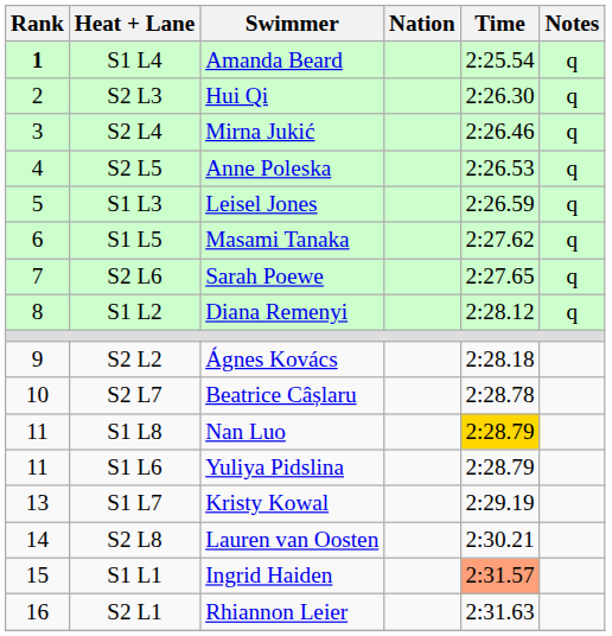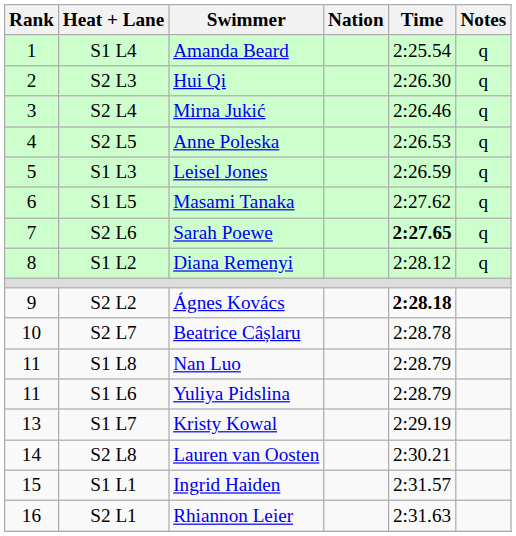S1 L4 | Rank: bold -> normal
S2 L6 | Time: normal -> bold
S2 L2 | Time: normal -> bold
S1 L8 | Time: gold background -> no background
S1 L1 | Time: lightsalmon background -> no background
